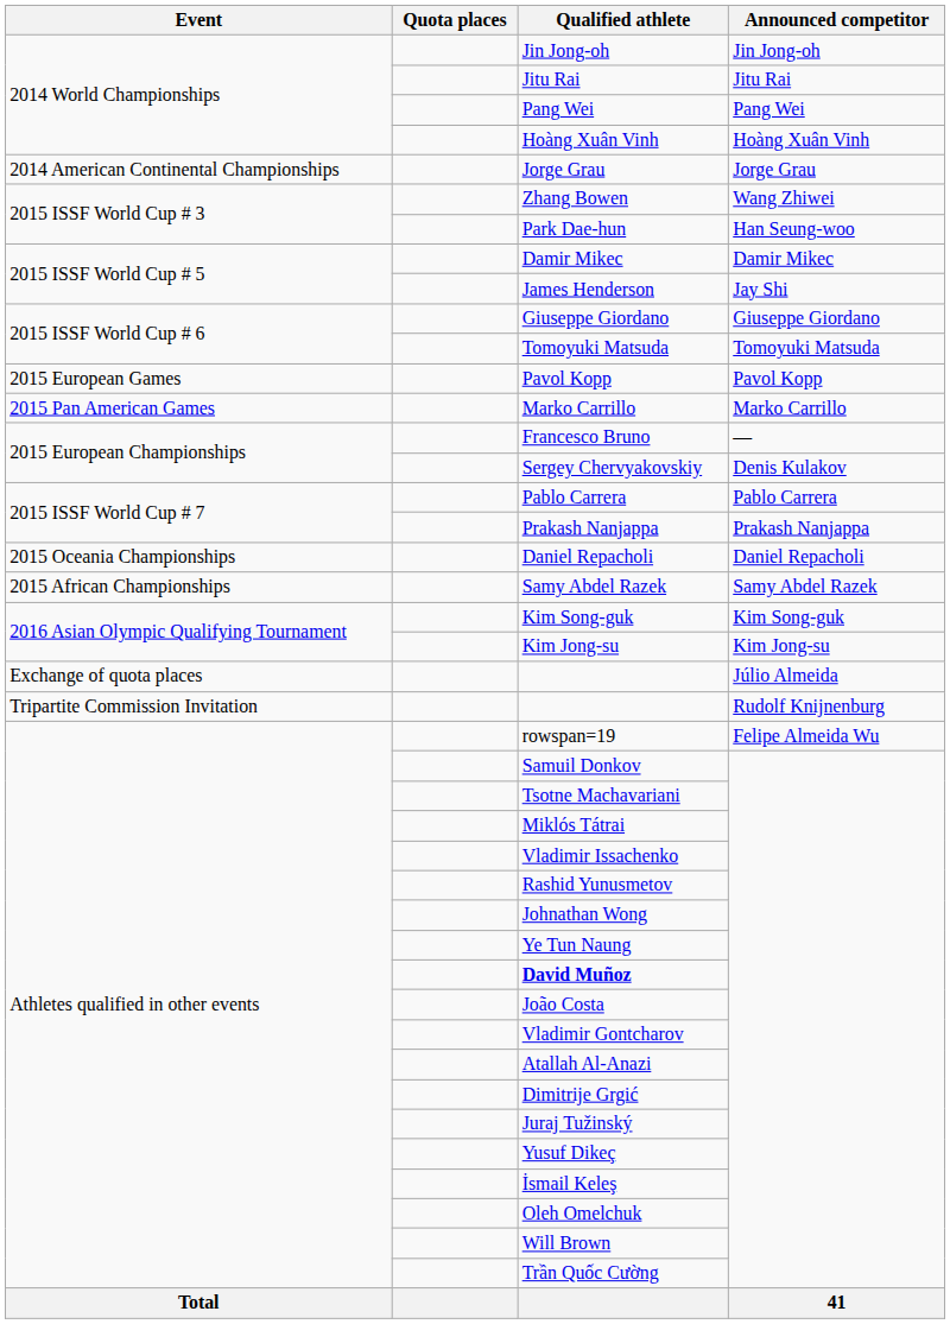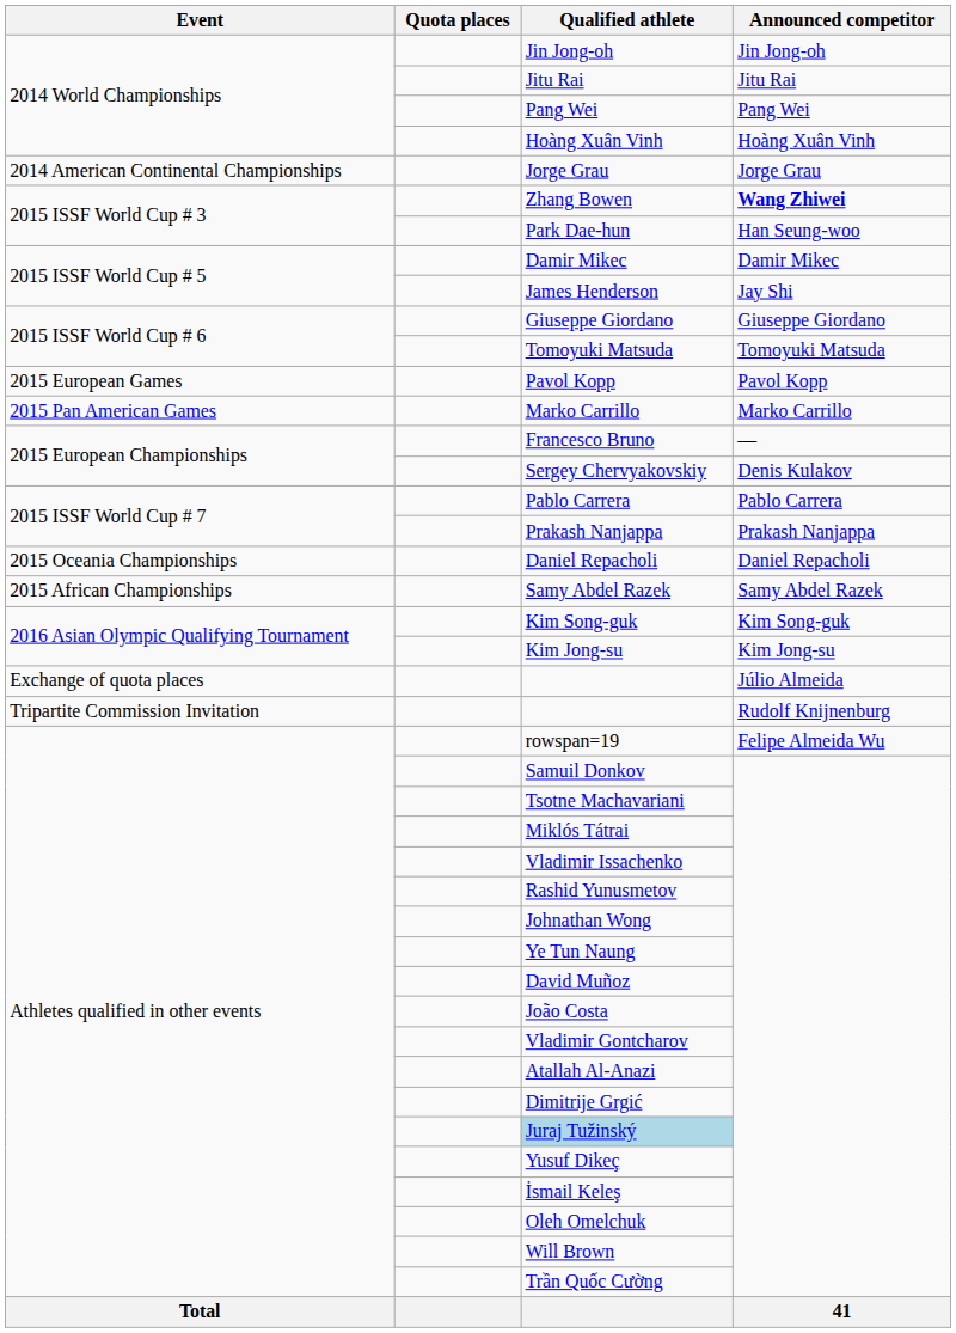Zhang Bowen | Announced competitor: normal -> bold
David Muñoz | Qualified athlete: bold -> normal
Juraj Tužinský | Qualified athlete: no background -> lightblue background
